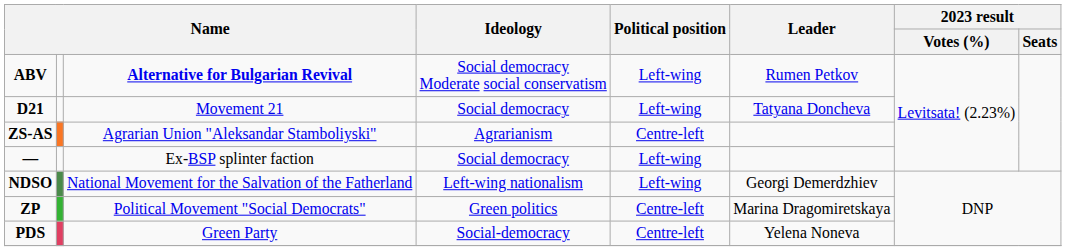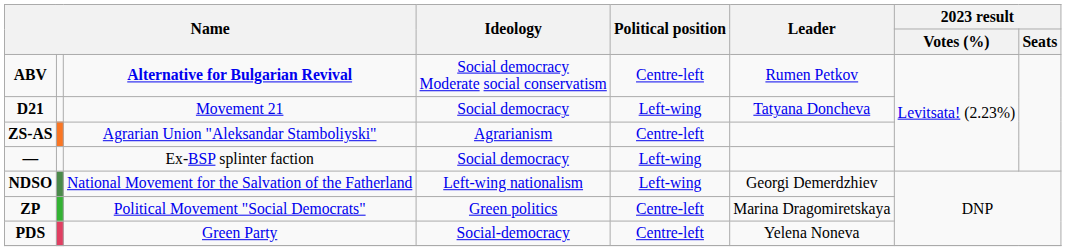ABV | Political position: Left-wing -> Centre-left
